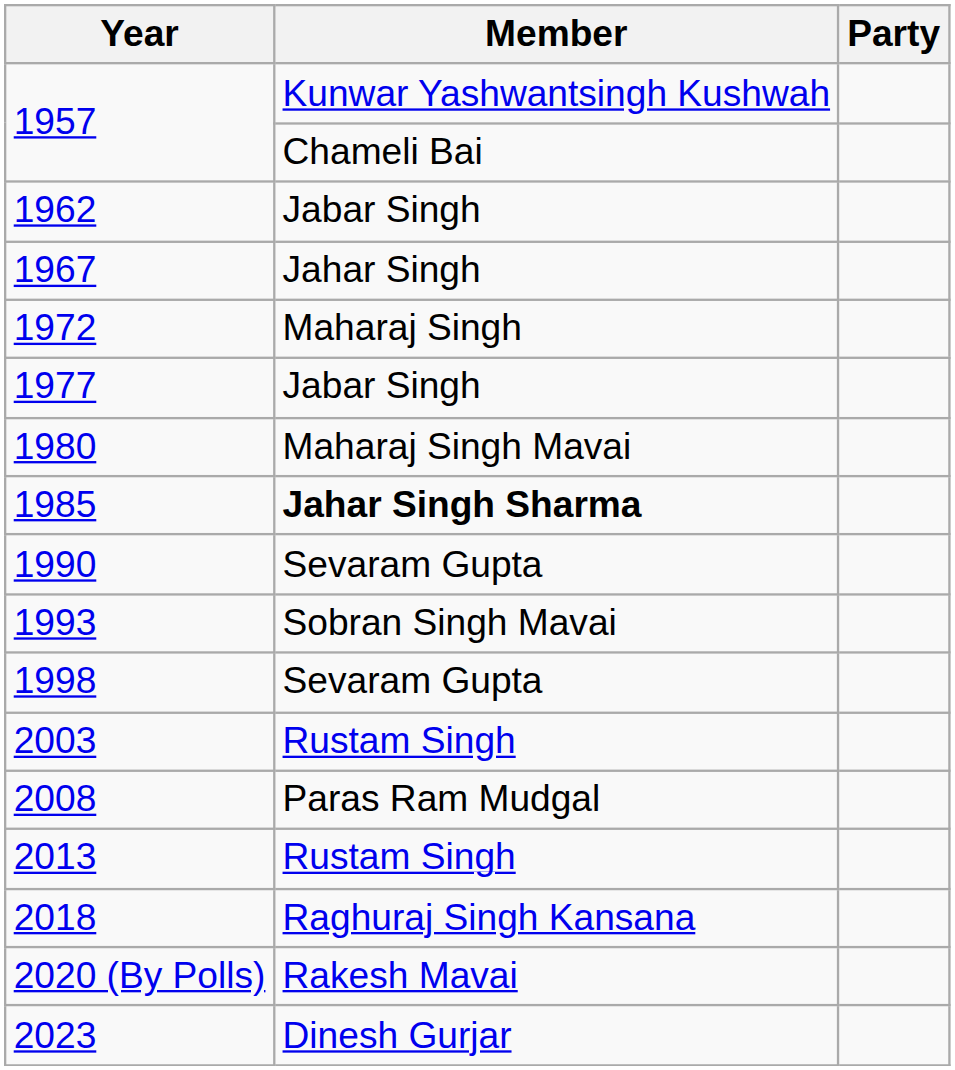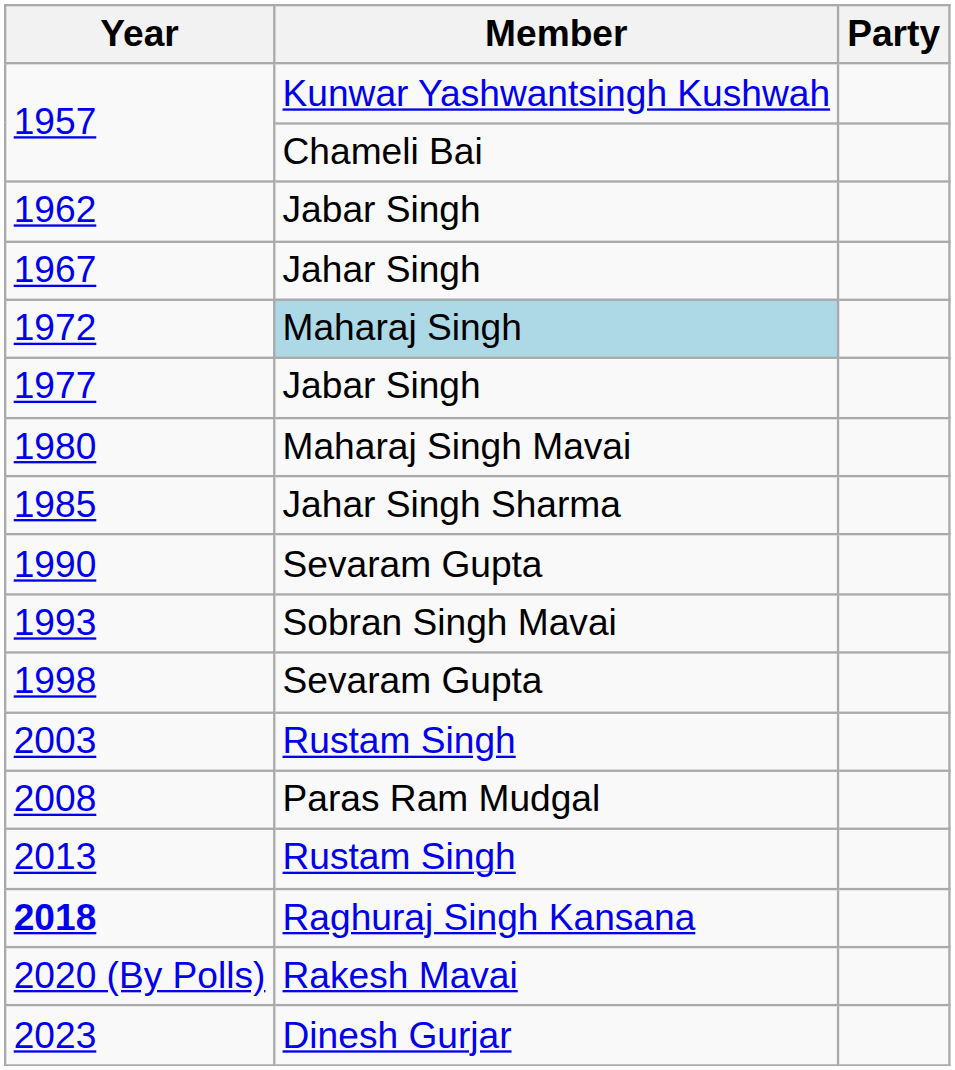1972 | Member: no background -> lightblue background
1985 | Member: bold -> normal
2018 | Year: normal -> bold
